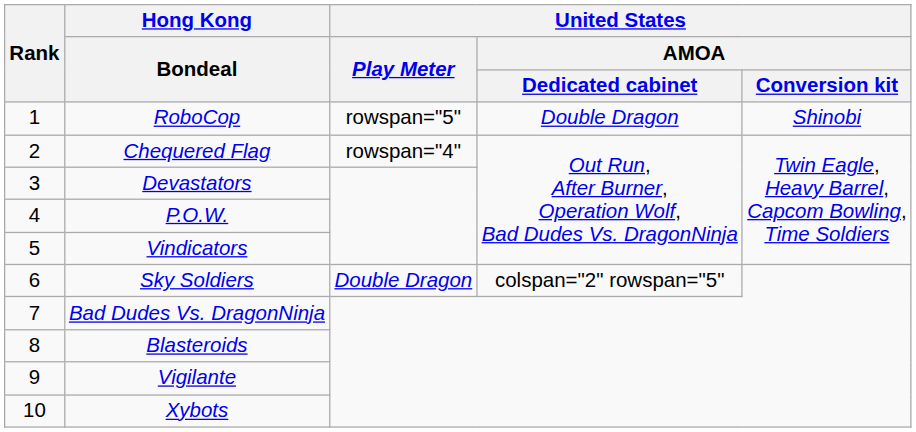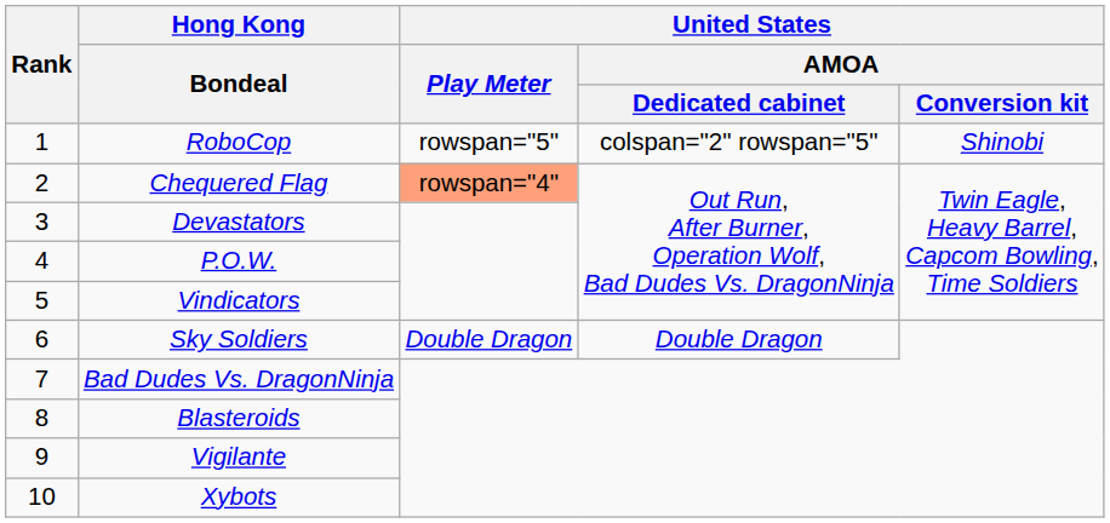RoboCop | United States / AMOA / Dedicated cabinet: Double Dragon -> colspan="2" rowspan="5"
Chequered Flag | United States / Play Meter: no background -> lightsalmon background
Sky Soldiers | United States / AMOA / Dedicated cabinet: colspan="2" rowspan="5" -> Double Dragon
